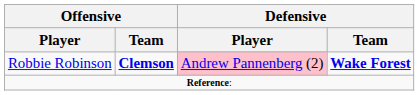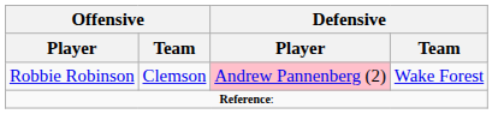Robbie Robinson | Offensive / Team: bold -> normal
Robbie Robinson | Defensive / Team: bold -> normal
